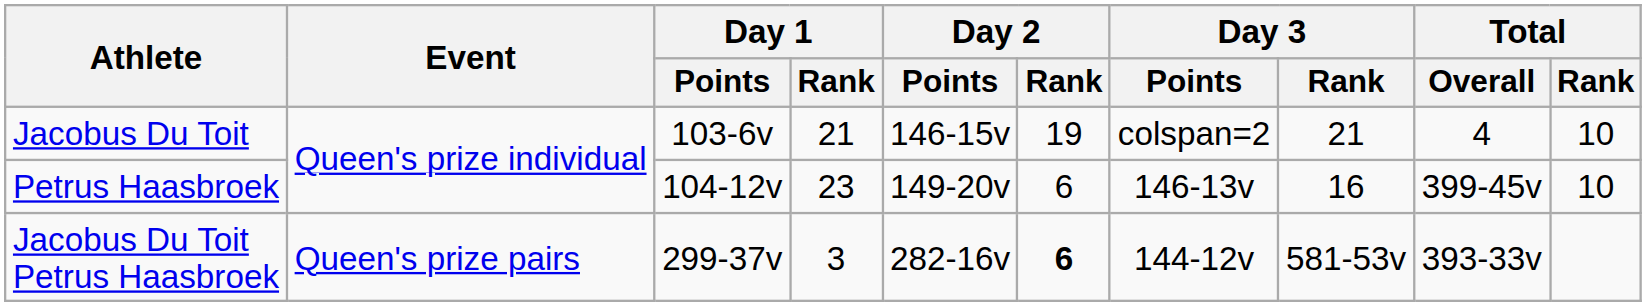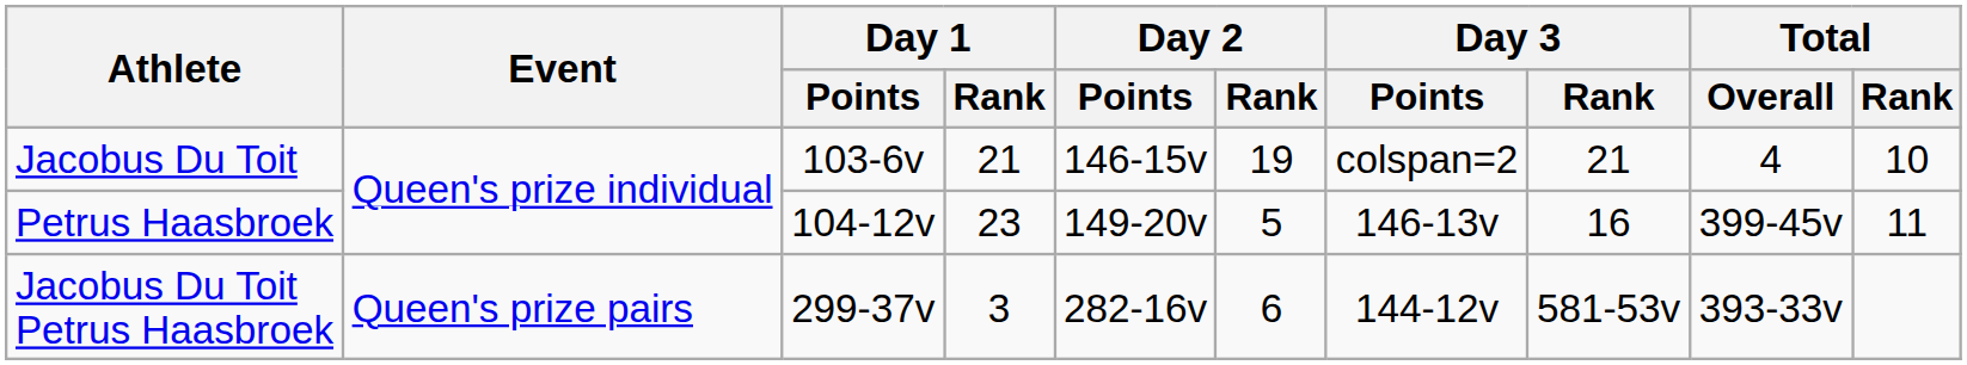Petrus Haasbroek | Day 2 / Rank: 6 -> 5
Petrus Haasbroek | Total / Rank: 10 -> 11
Jacobus Du Toit Petrus Haasbroek | Day 2 / Rank: bold -> normal
